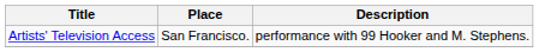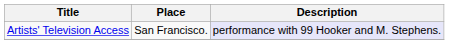Artists' Television Access | Description: no background -> lavender background
